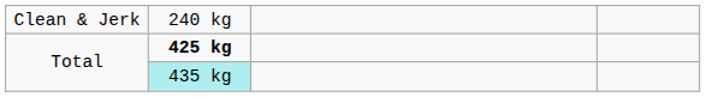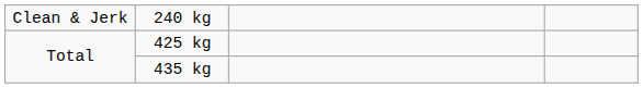row 2 | column 2: bold -> normal
row 3 | column 2: paleturquoise background -> no background
